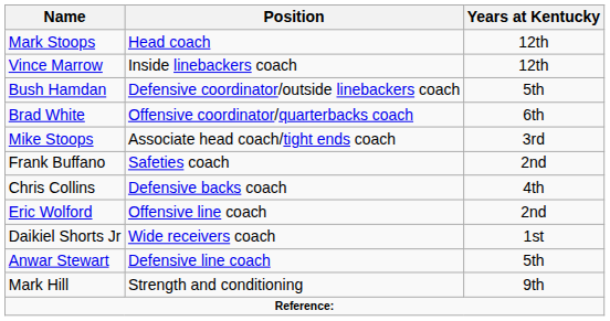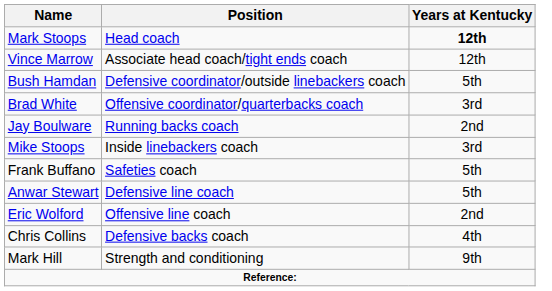Mark Stoops | Years at Kentucky: normal -> bold
Vince Marrow | Position: Inside linebackers coach -> Associate head coach/tight ends coach
Brad White | Years at Kentucky: 6th -> 3rd
+ row: Jay Boulware | Running backs coach | 2nd
Mike Stoops | Position: Associate head coach/tight ends coach -> Inside linebackers coach
Frank Buffano | Years at Kentucky: 2nd -> 5th
rows swapped: Chris Collins <-> Anwar Stewart
- row: Daikiel Shorts Jr | Wide receivers coach | 1st
